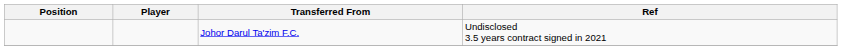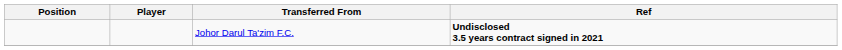Johor Darul Ta'zim F.C. | Ref: normal -> bold
